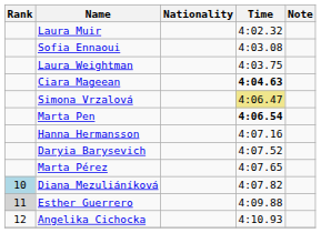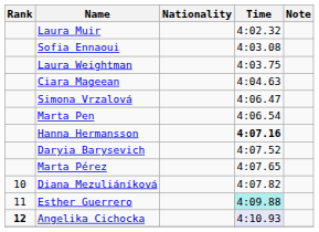Ciara Mageean | Time: bold -> normal
Simona Vrzalová | Time: khaki background -> no background
Marta Pen | Time: bold -> normal
Hanna Hermansson | Time: normal -> bold
Diana Mezuliáníková | Rank: lightblue background -> no background
Esther Guerrero | Rank: lightgrey background -> no background
Esther Guerrero | Time: no background -> paleturquoise background
Angelika Cichocka | Rank: normal -> bold
Angelika Cichocka | Time: no background -> lavender background
